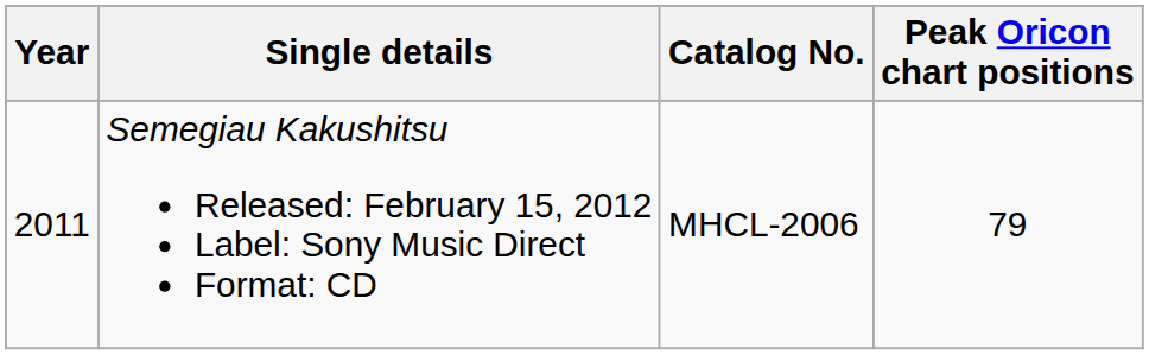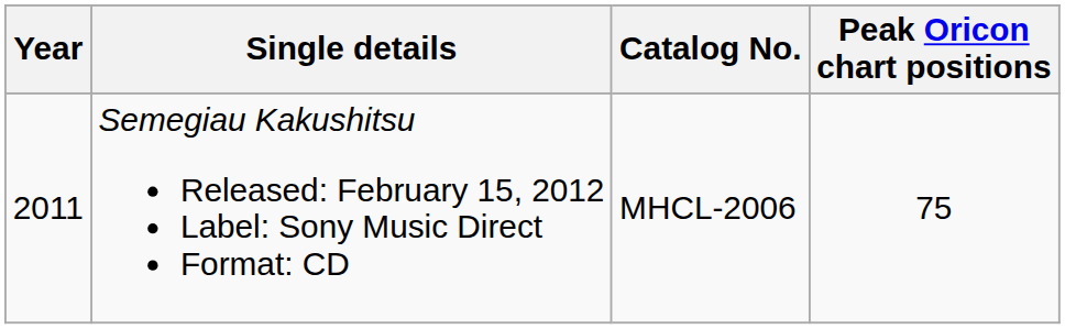row 2 | Peak Oricon chart positions: 79 -> 75
